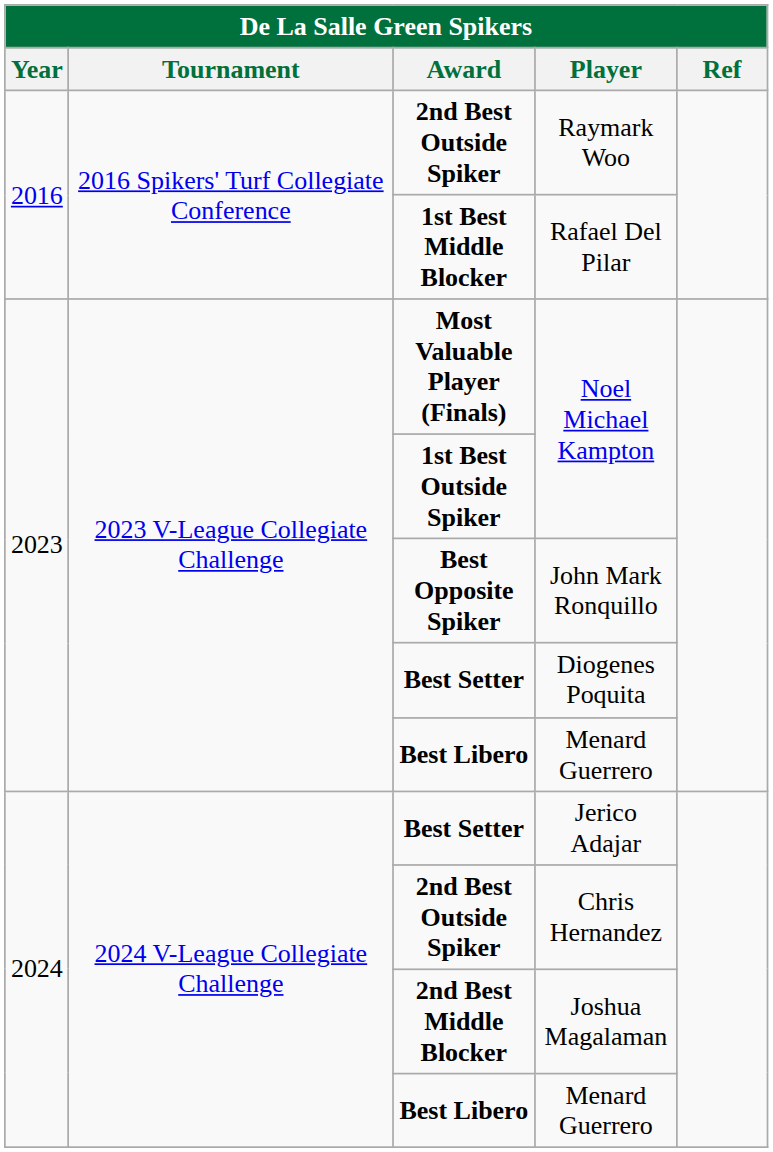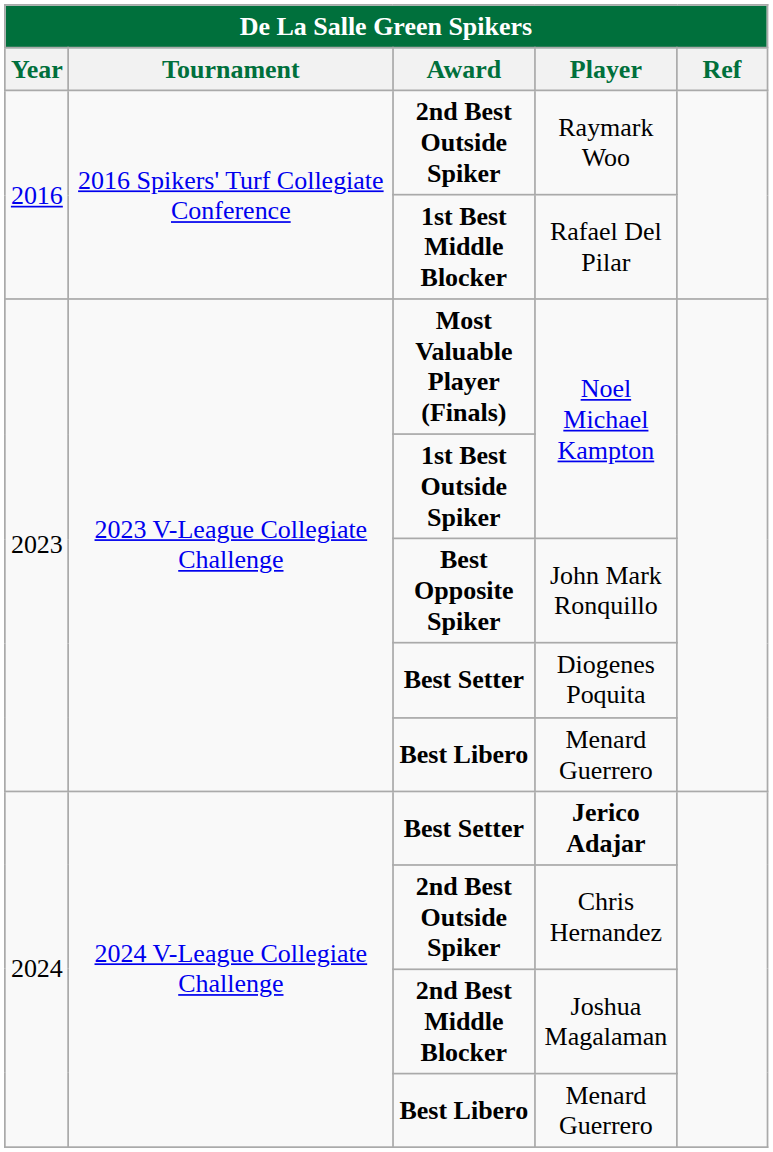Jerico Adajar | Player: normal -> bold
